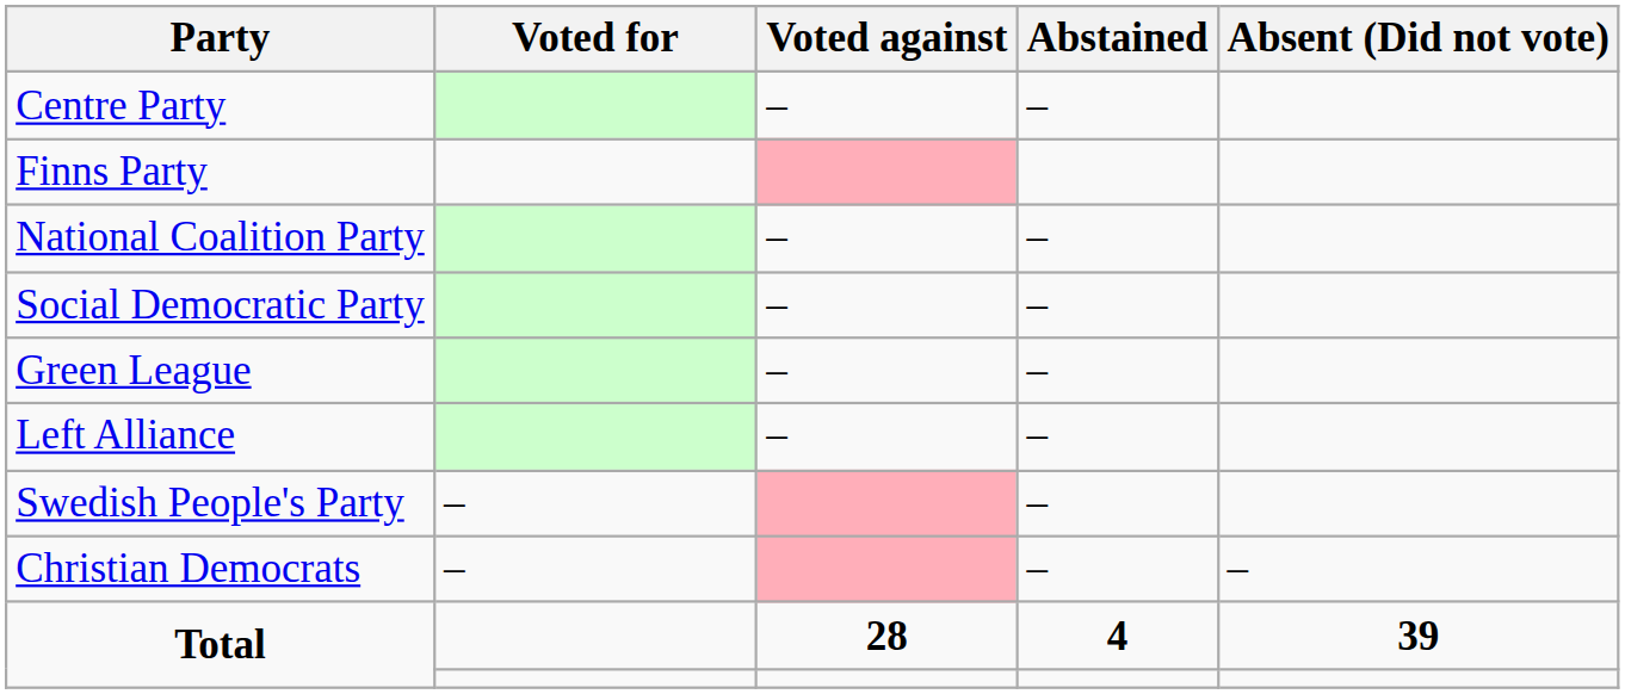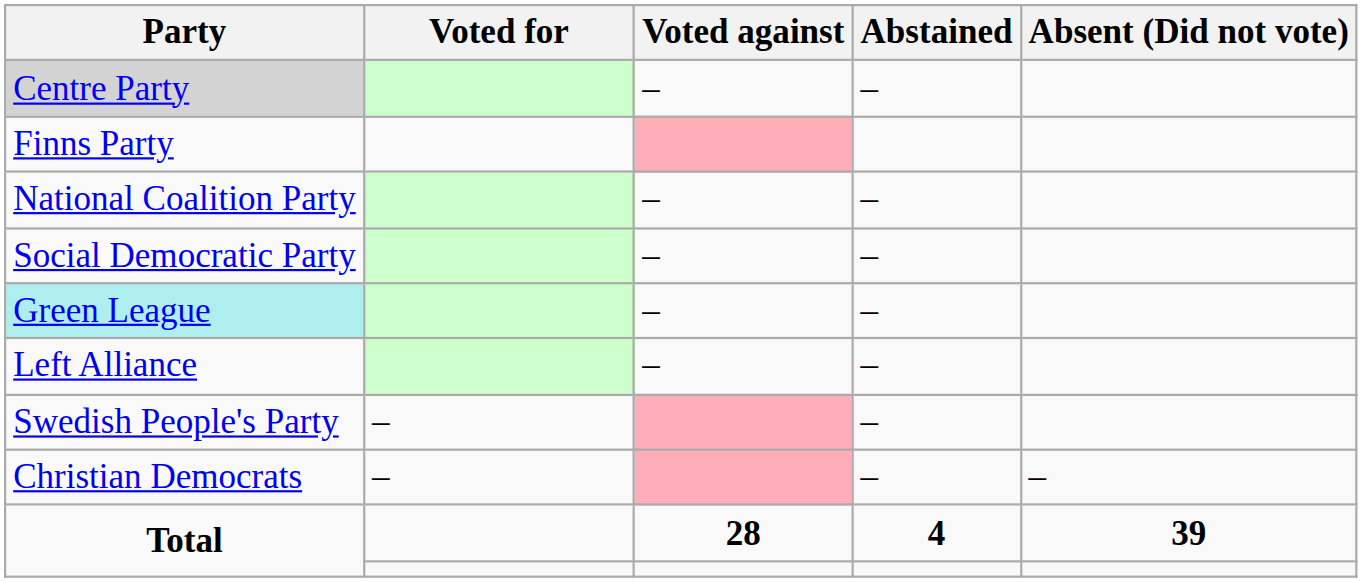Centre Party | Party: no background -> lightgrey background
Green League | Party: no background -> paleturquoise background
